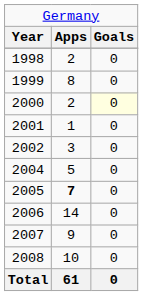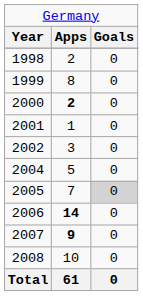2000 | column 2: normal -> bold
2000 | column 3: lightyellow background -> no background
2005 | column 2: bold -> normal
2005 | column 3: no background -> lightgrey background
2006 | column 2: normal -> bold
2007 | column 2: normal -> bold
